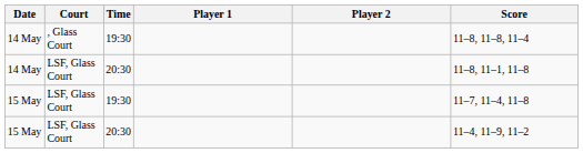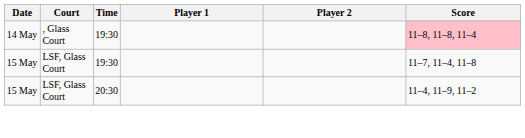14 May / 19:30 | Score: no background -> pink background
- row: 14 May | LSF, Glass Court | 20:30 | 11–8, 11–1, 11–8
